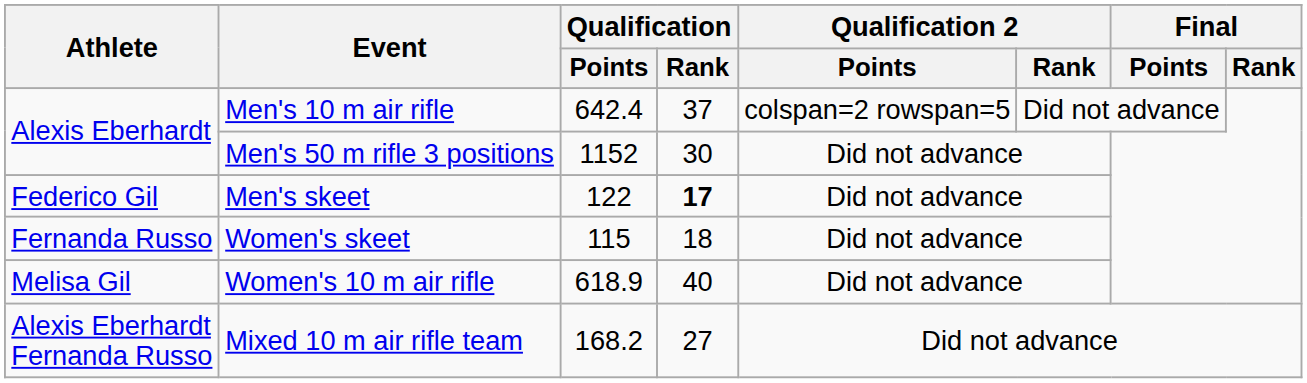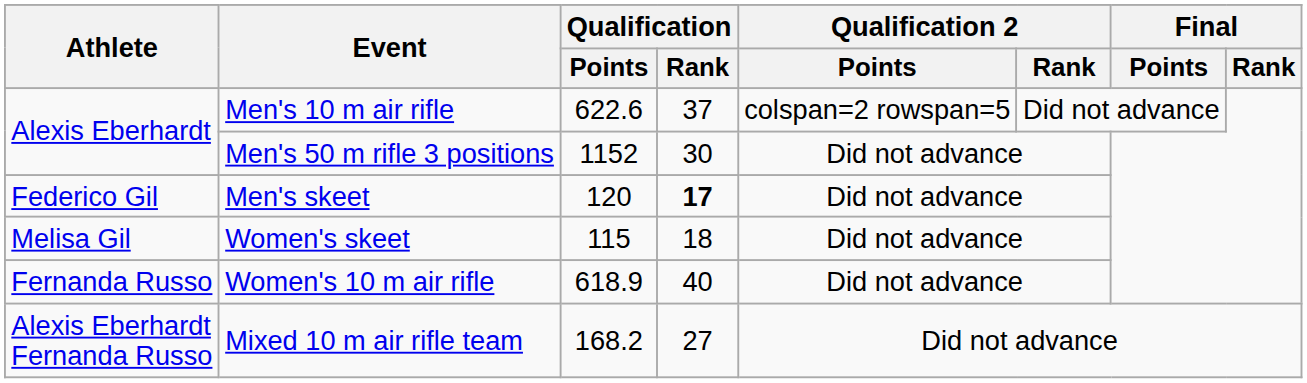Men's 10 m air rifle | Qualification / Points: 642.4 -> 622.6
Men's skeet | Qualification / Points: 122 -> 120
Women's skeet | Athlete: Fernanda Russo -> Melisa Gil
Women's 10 m air rifle | Athlete: Melisa Gil -> Fernanda Russo
